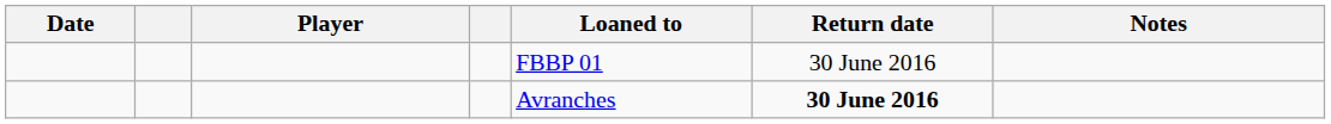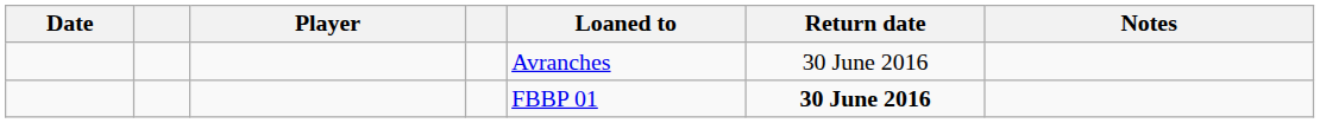row 2 | Loaned to: FBBP 01 -> Avranches
row 3 | Loaned to: Avranches -> FBBP 01
